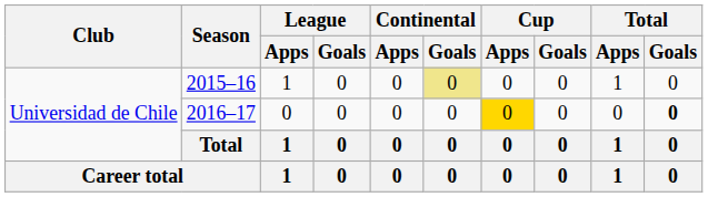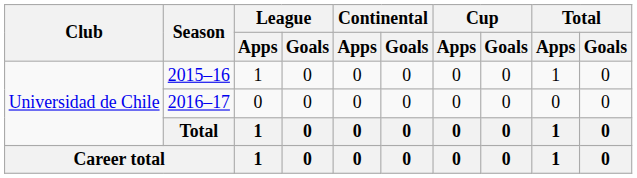2015–16 | Continental / Goals: khaki background -> no background
2016–17 | Cup / Apps: gold background -> no background
2016–17 | Total / Goals: bold -> normal
